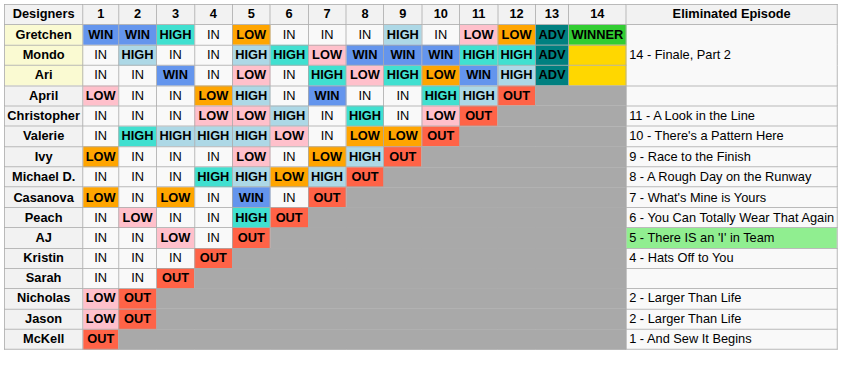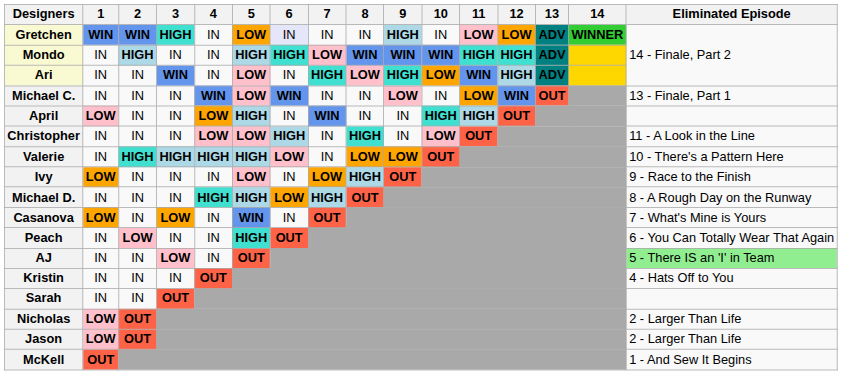Gretchen | 6: no background -> lavender background
+ row: Michael C. | IN | IN | IN | WIN | LOW | WIN | IN | IN | LOW | IN | LOW | WIN | OUT | 13 - Finale, Part 1
